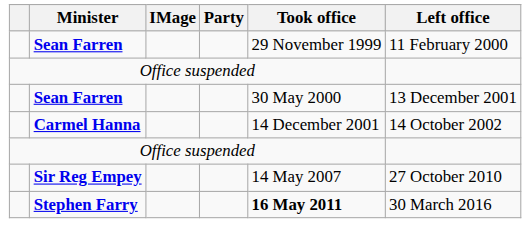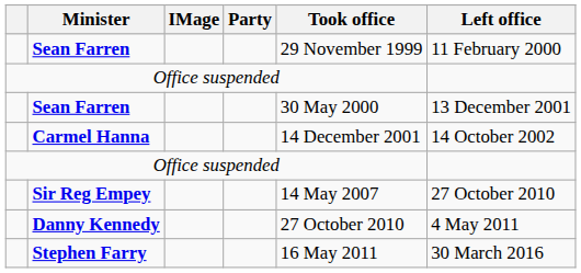+ row: Danny Kennedy | 27 October 2010 | 4 May 2011
Stephen Farry | Took office: bold -> normal
